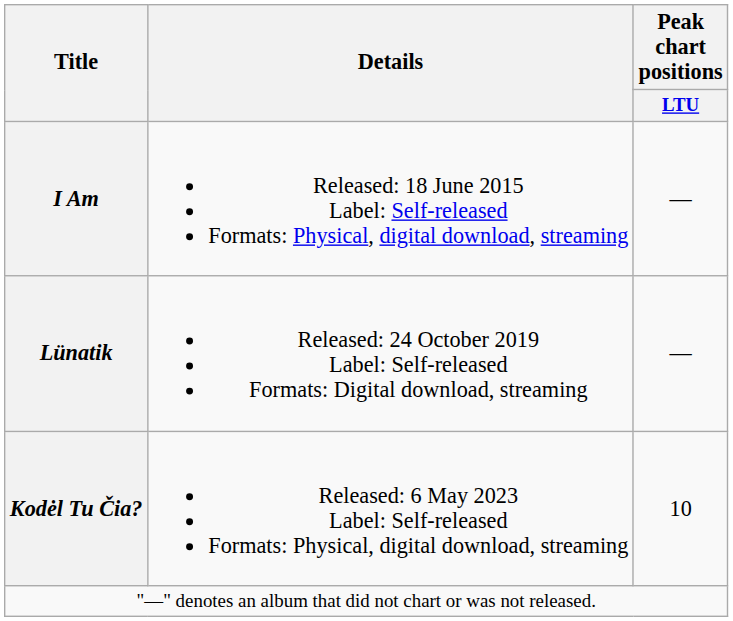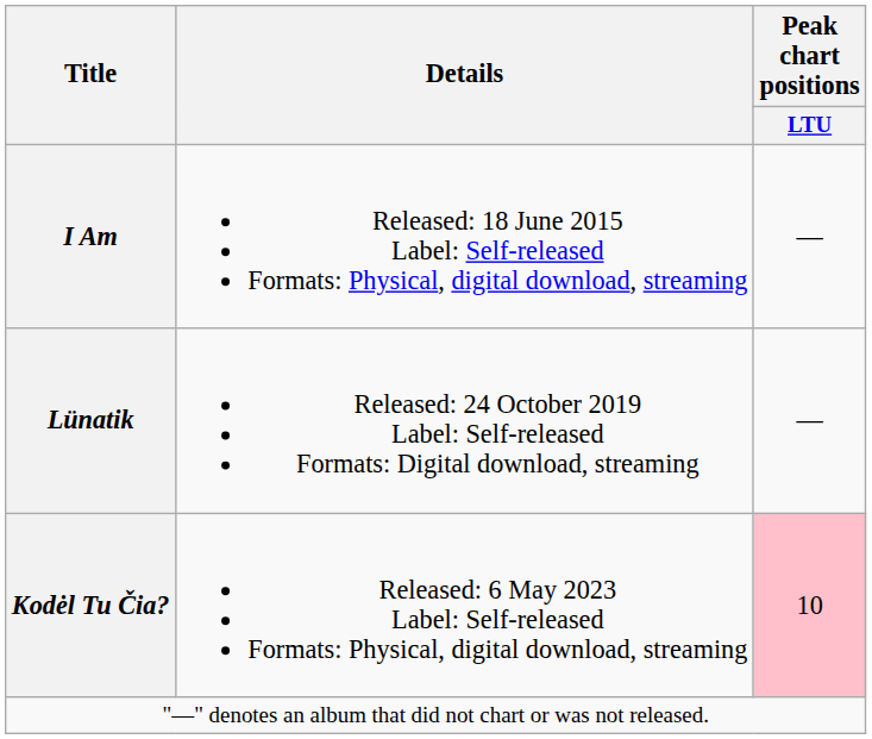Kodėl Tu Čia? | Peak chart positions / LTU: no background -> pink background
